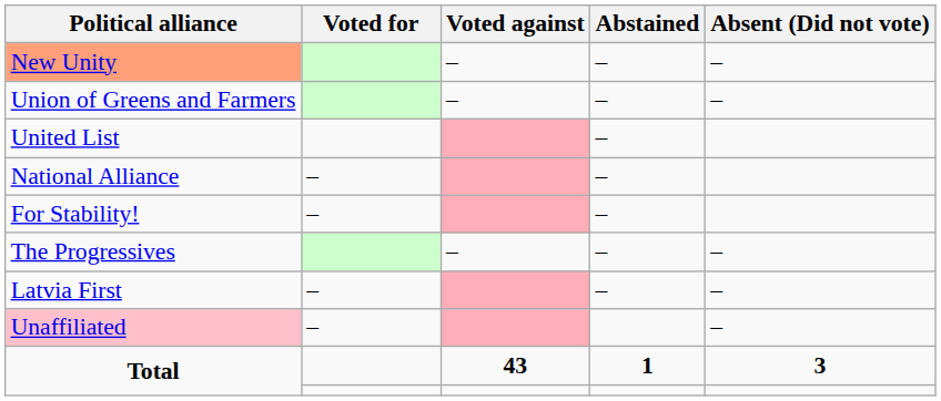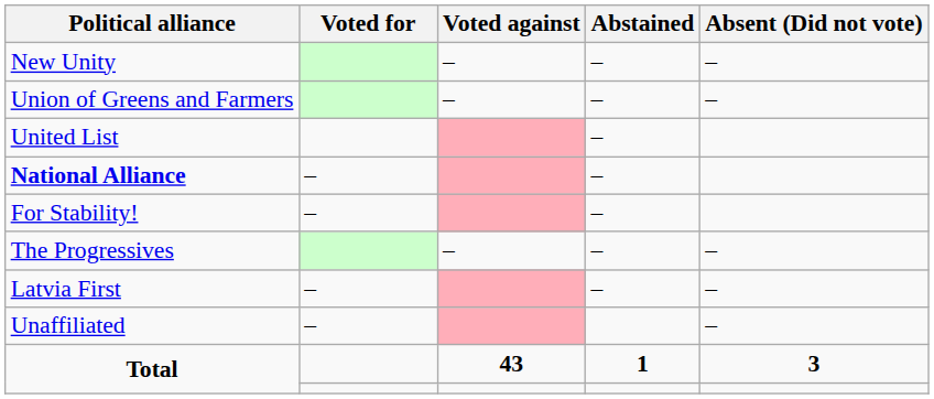New Unity | Political alliance: lightsalmon background -> no background
National Alliance | Political alliance: normal -> bold
Unaffiliated | Political alliance: pink background -> no background
